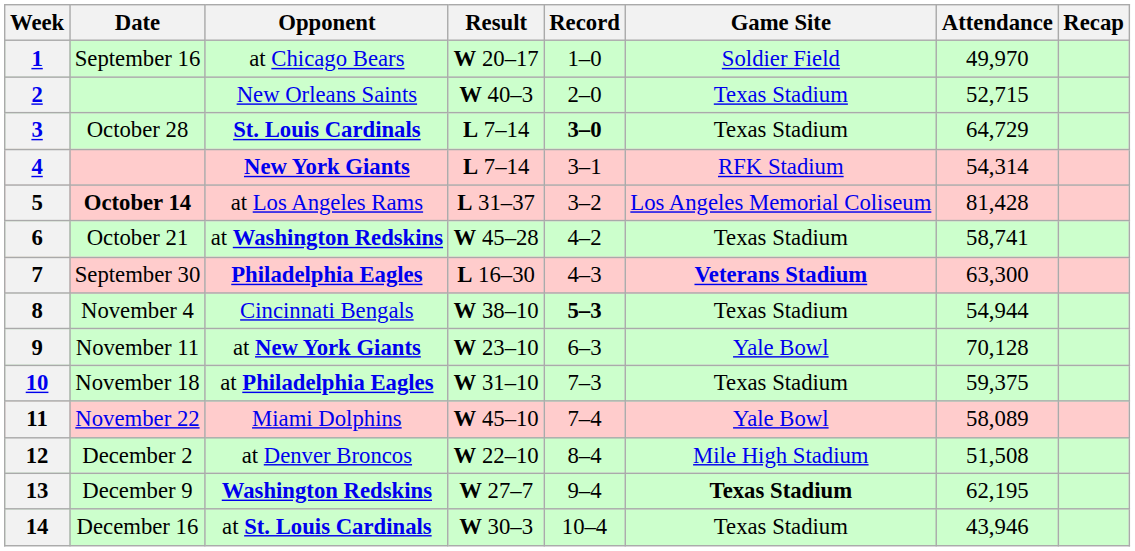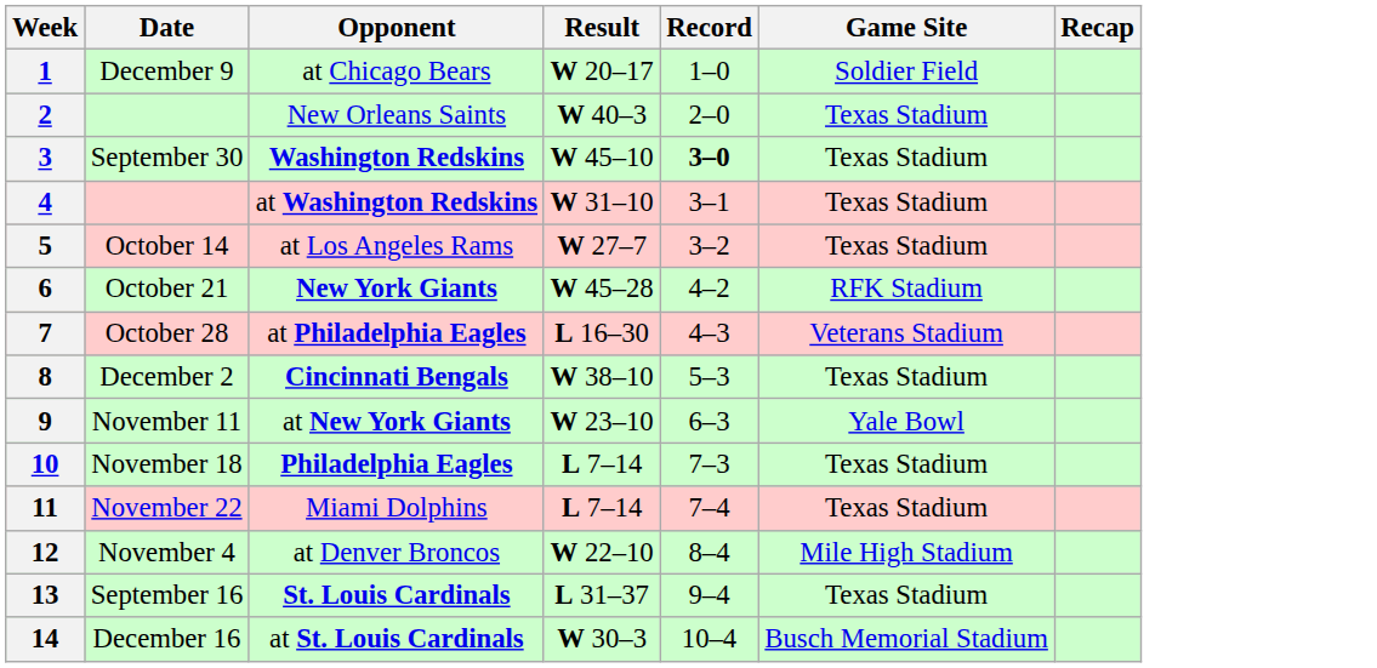- column: Attendance | 49,970 | 52,715 | 64,729 | 54,314 | 81,428 | 58,741 | 63,300 | 54,944 | 70,128 | 59,375 | 58,089 | 51,508 | 62,195 | 43,946
1 | Date: September 16 -> December 9
3 | Date: October 28 -> September 30
3 | Opponent: St. Louis Cardinals -> Washington Redskins
3 | Result: L 7–14 -> W 45–10
4 | Opponent: New York Giants -> at Washington Redskins
4 | Result: L 7–14 -> W 31–10
4 | Game Site: RFK Stadium -> Texas Stadium
5 | Date: bold -> normal
5 | Result: L 31–37 -> W 27–7
5 | Game Site: Los Angeles Memorial Coliseum -> Texas Stadium
6 | Opponent: at Washington Redskins -> New York Giants
6 | Game Site: Texas Stadium -> RFK Stadium
7 | Date: September 30 -> October 28
7 | Opponent: Philadelphia Eagles -> at Philadelphia Eagles
7 | Game Site: bold -> normal
8 | Date: November 4 -> December 2
8 | Opponent: normal -> bold
8 | Record: bold -> normal
10 | Opponent: at Philadelphia Eagles -> Philadelphia Eagles
10 | Result: W 31–10 -> L 7–14
11 | Result: W 45–10 -> L 7–14
11 | Game Site: Yale Bowl -> Texas Stadium
12 | Date: December 2 -> November 4
13 | Date: December 9 -> September 16
13 | Opponent: Washington Redskins -> St. Louis Cardinals
13 | Result: W 27–7 -> L 31–37
13 | Game Site: bold -> normal
14 | Game Site: Texas Stadium -> Busch Memorial Stadium
